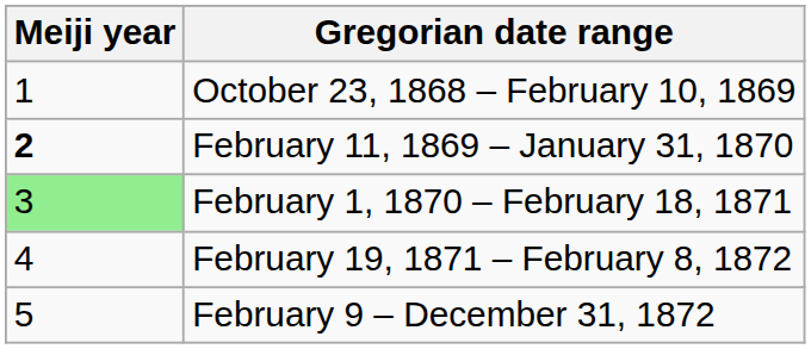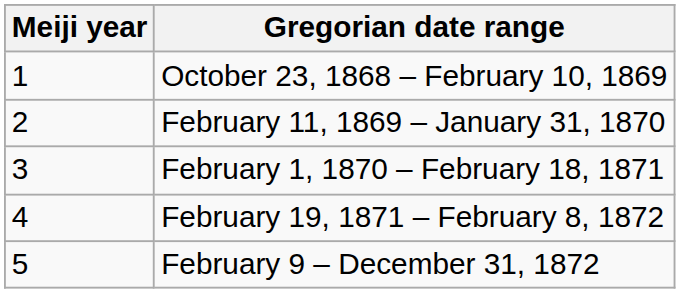February 11, 1869 – January 31, 1870 | Meiji year: bold -> normal
February 1, 1870 – February 18, 1871 | Meiji year: lightgreen background -> no background
